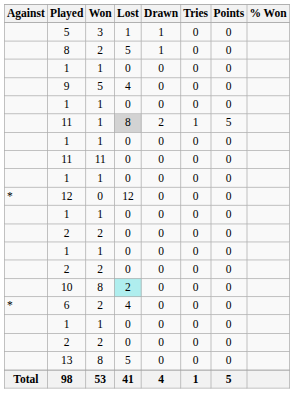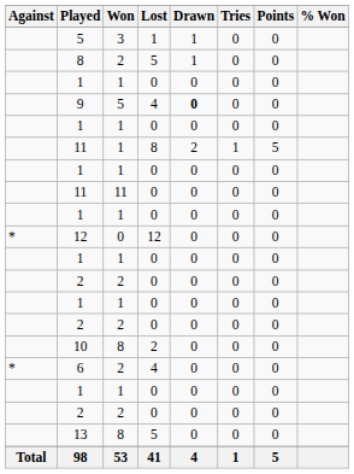9 | Drawn: normal -> bold
11 / 1 | Lost: lightgrey background -> no background
10 | Lost: paleturquoise background -> no background
